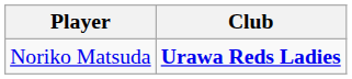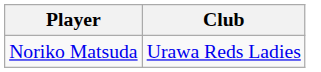Noriko Matsuda | Club: bold -> normal
